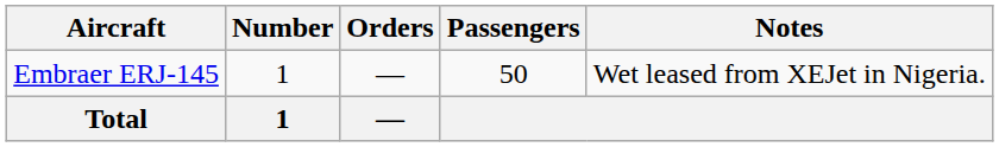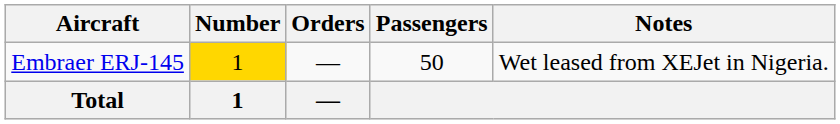Embraer ERJ-145 | Number: no background -> gold background
